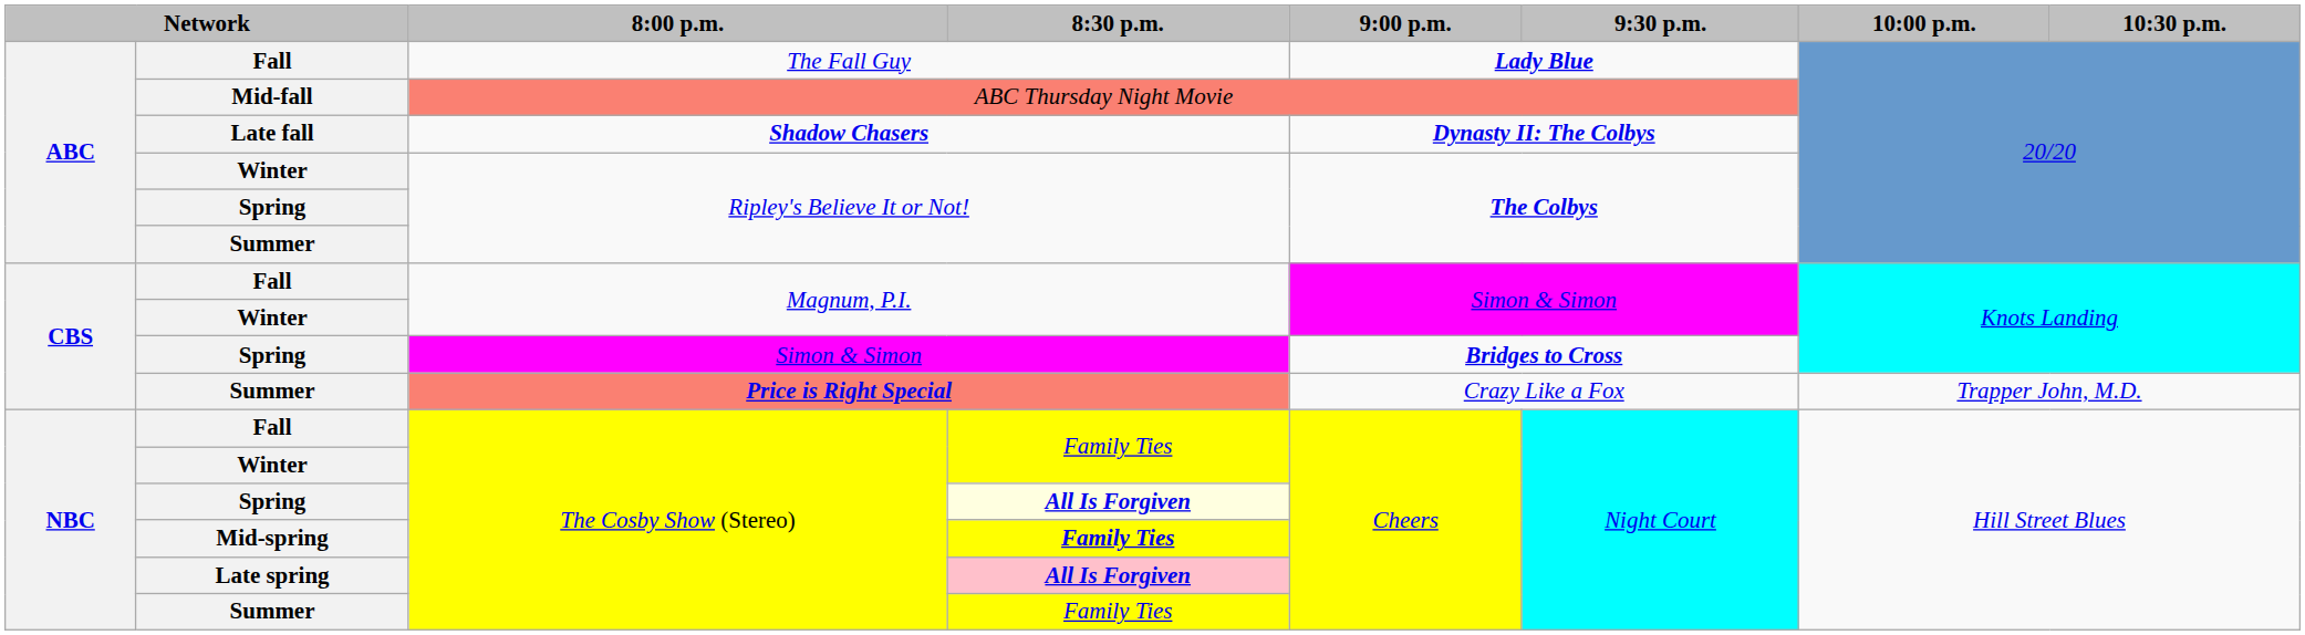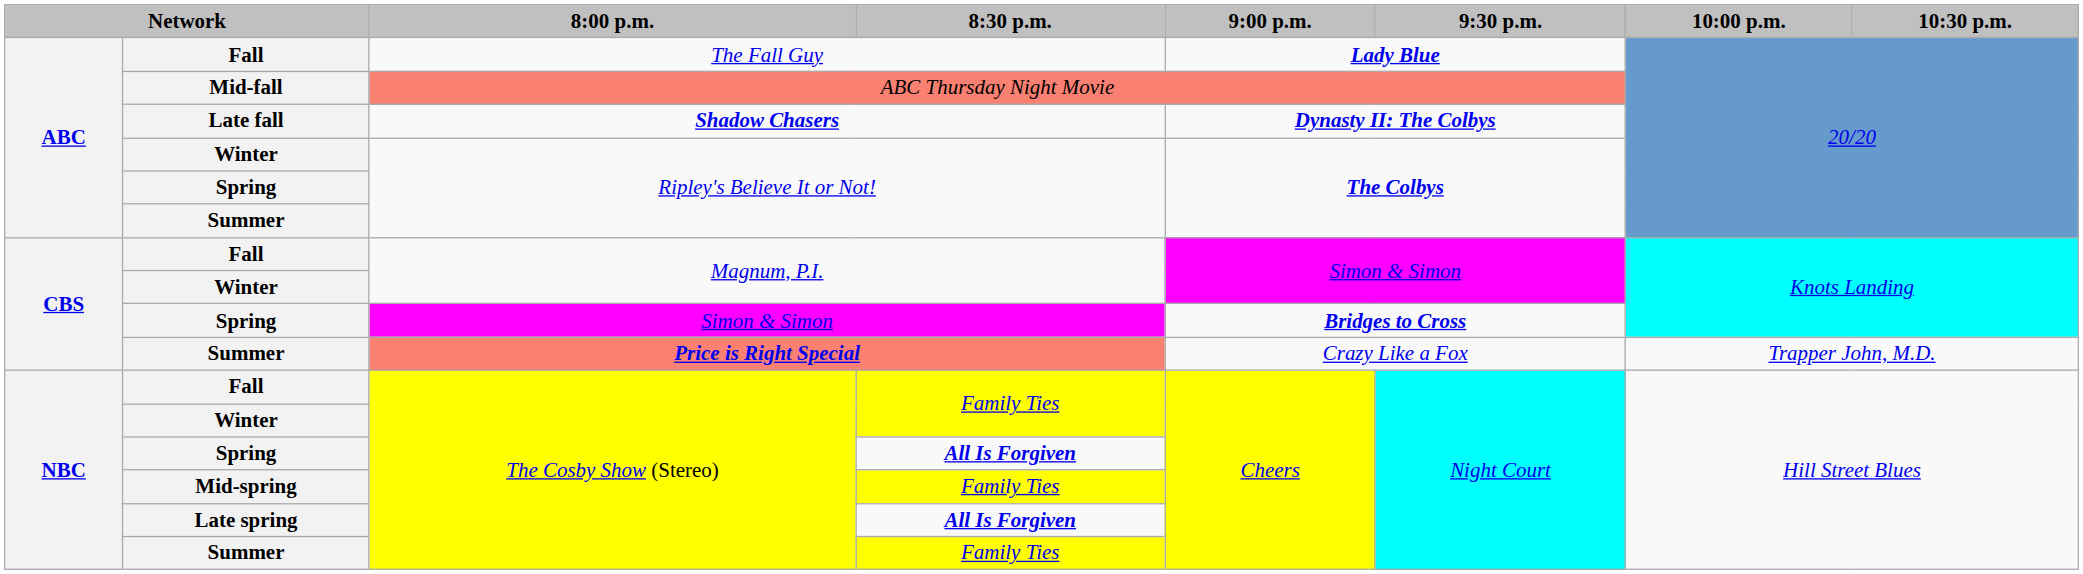Spring / All Is Forgiven | 8:30 p.m.: lightyellow background -> no background
Mid-spring / Family Ties | 8:30 p.m.: bold -> normal
Late spring / All Is Forgiven | 8:30 p.m.: pink background -> no background
